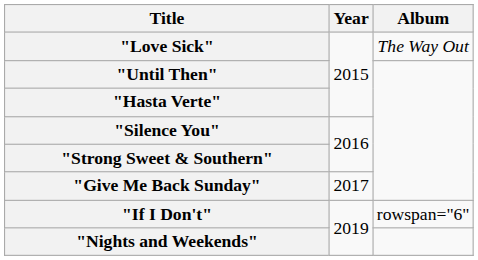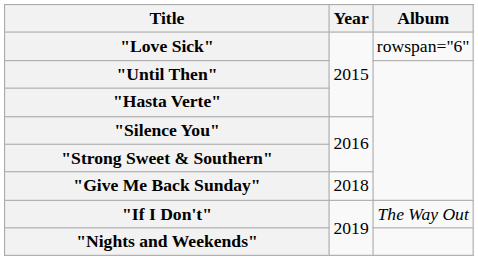"Love Sick" | Album: The Way Out -> rowspan="6"
"Give Me Back Sunday" | Year: 2017 -> 2018
"If I Don't" | Album: rowspan="6" -> The Way Out
